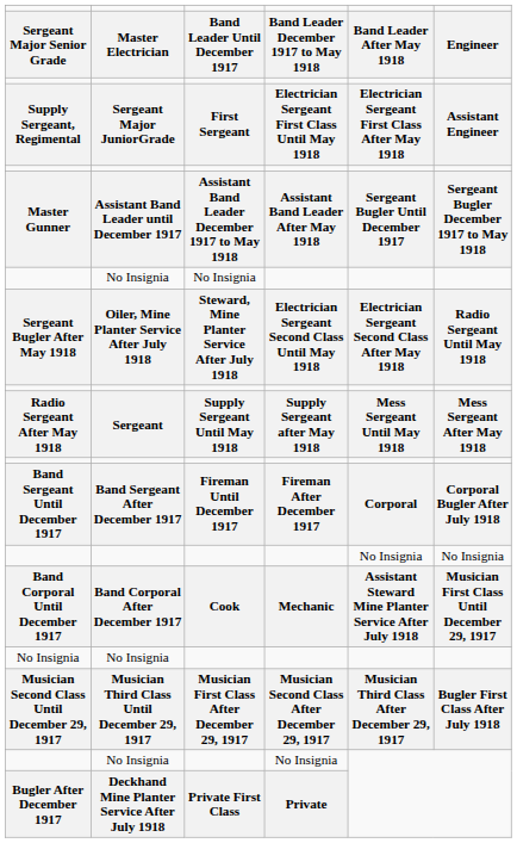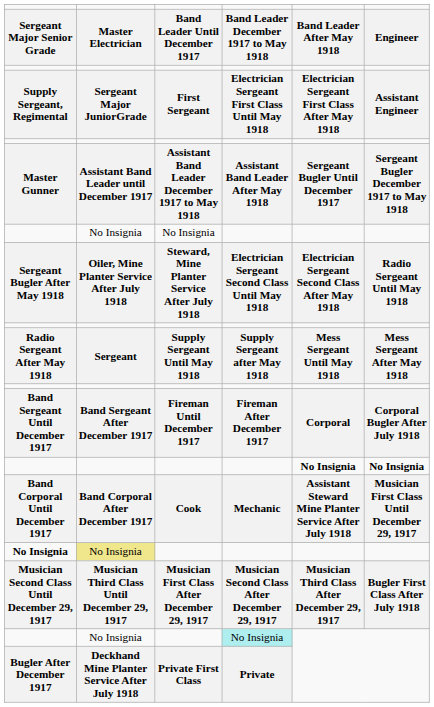row 13 | column 5: normal -> bold
row 13 | column 6: normal -> bold
row 15 | column 1: normal -> bold
row 15 | column 2: no background -> khaki background
row 17 | column 4: no background -> paleturquoise background
